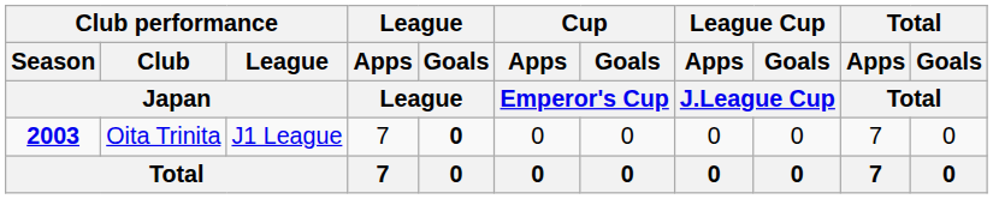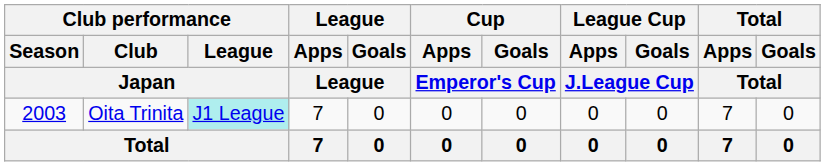Oita Trinita | Club performance / Season / Japan: bold -> normal
Oita Trinita | Club performance / League / Japan: no background -> paleturquoise background
Oita Trinita | League / Goals / League: bold -> normal
